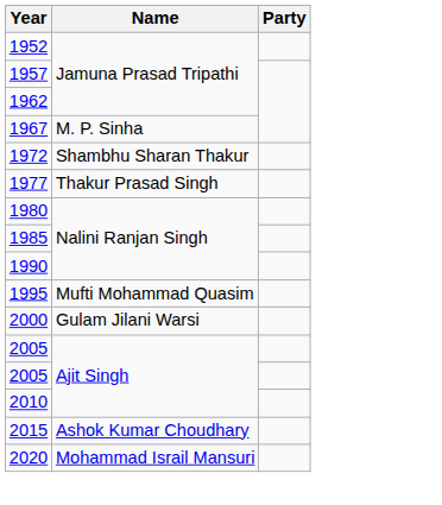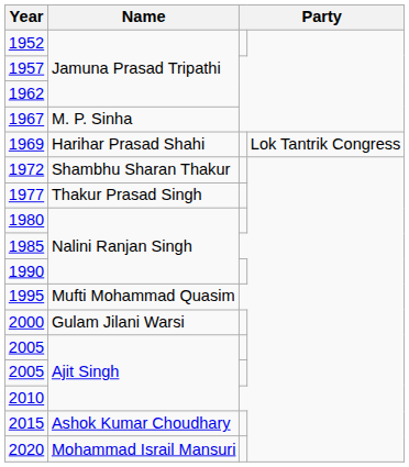+ row: 1969 | Harihar Prasad Shahi | Lok Tantrik Congress
